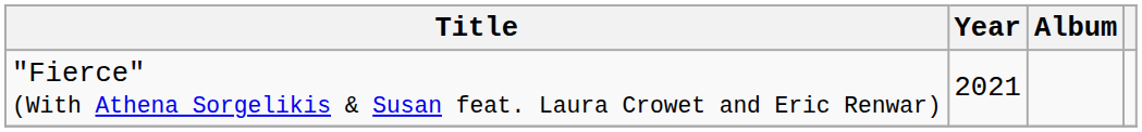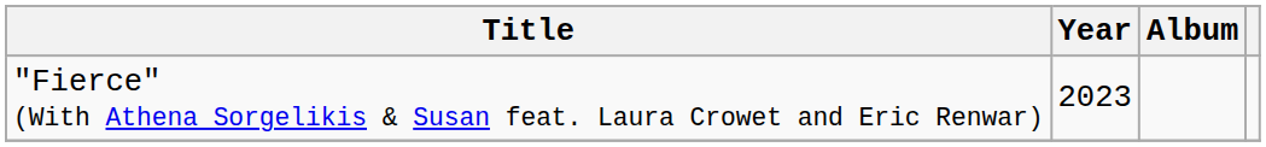row 2 | Year: 2021 -> 2023
